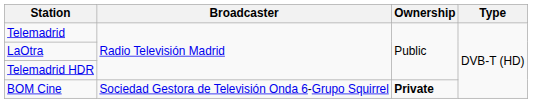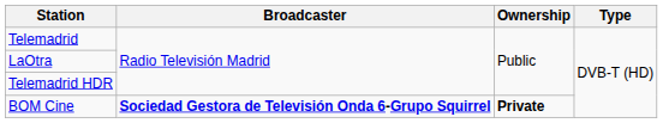BOM Cine | Broadcaster: normal -> bold
